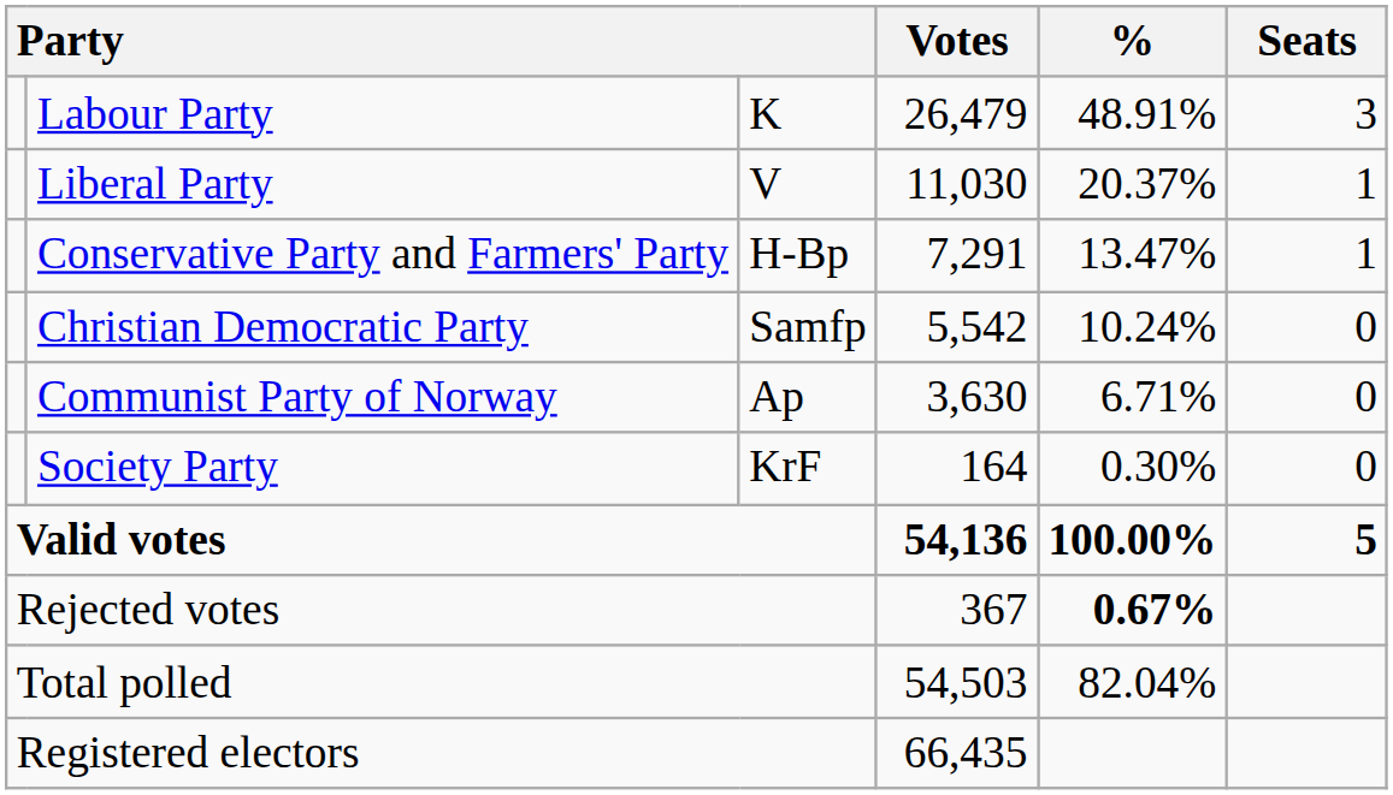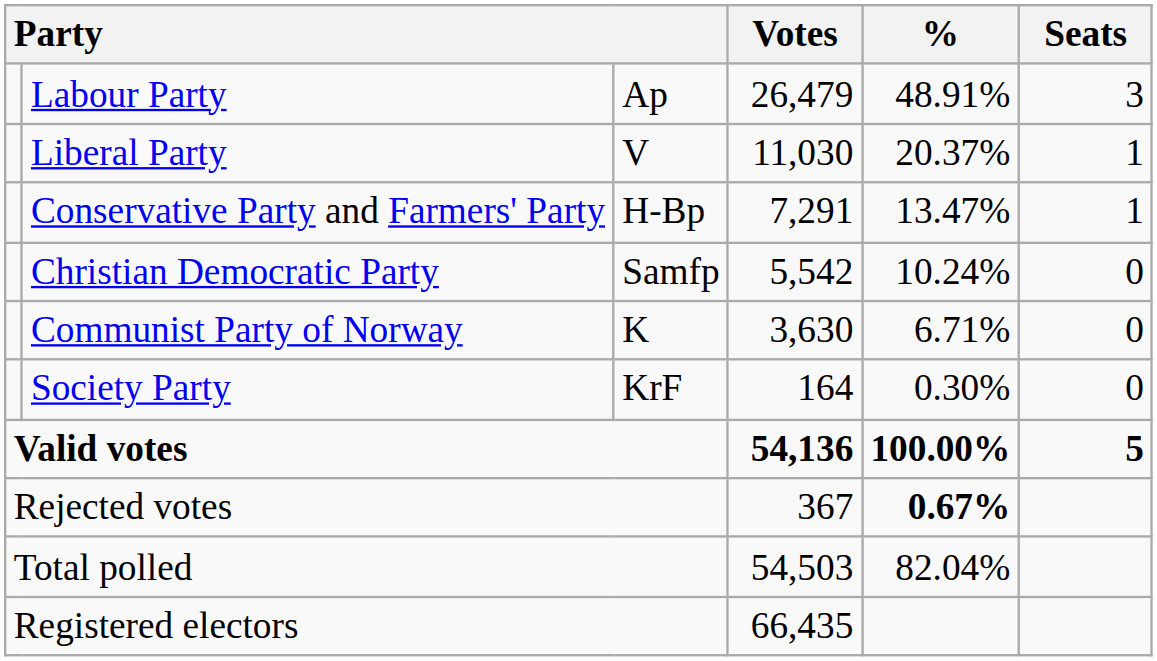Labour Party | column 3: K -> Ap
Communist Party of Norway | column 3: Ap -> K
